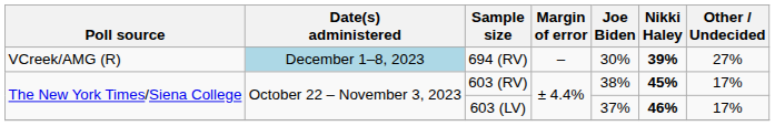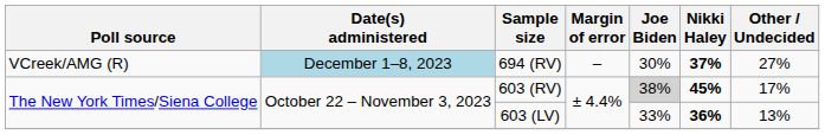694 (RV) | Nikki Haley: 39% -> 37%
603 (RV) | Joe Biden: no background -> lightgrey background
603 (LV) | Joe Biden: 37% -> 33%
603 (LV) | Nikki Haley: 46% -> 36%
603 (LV) | Other / Undecided: 17% -> 13%
